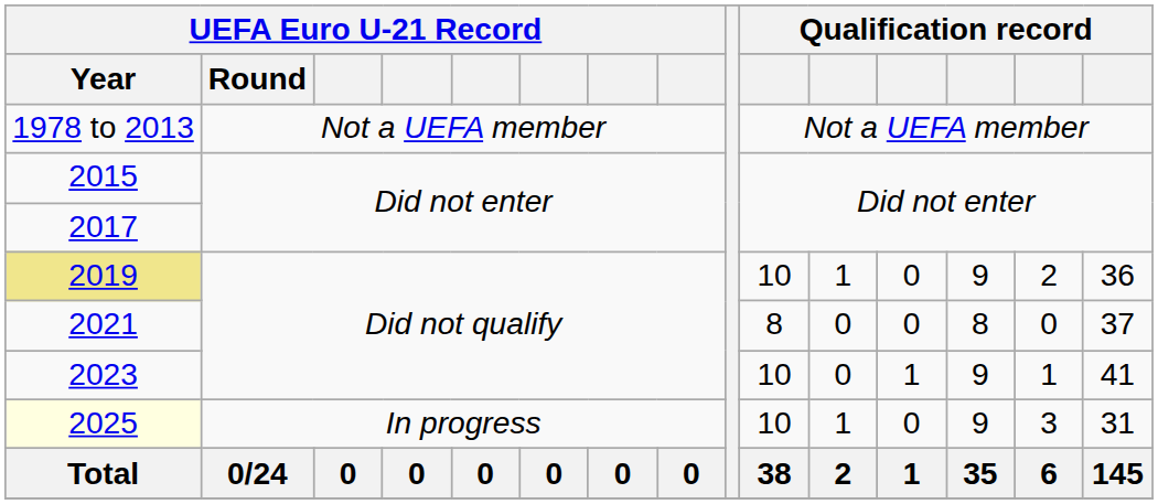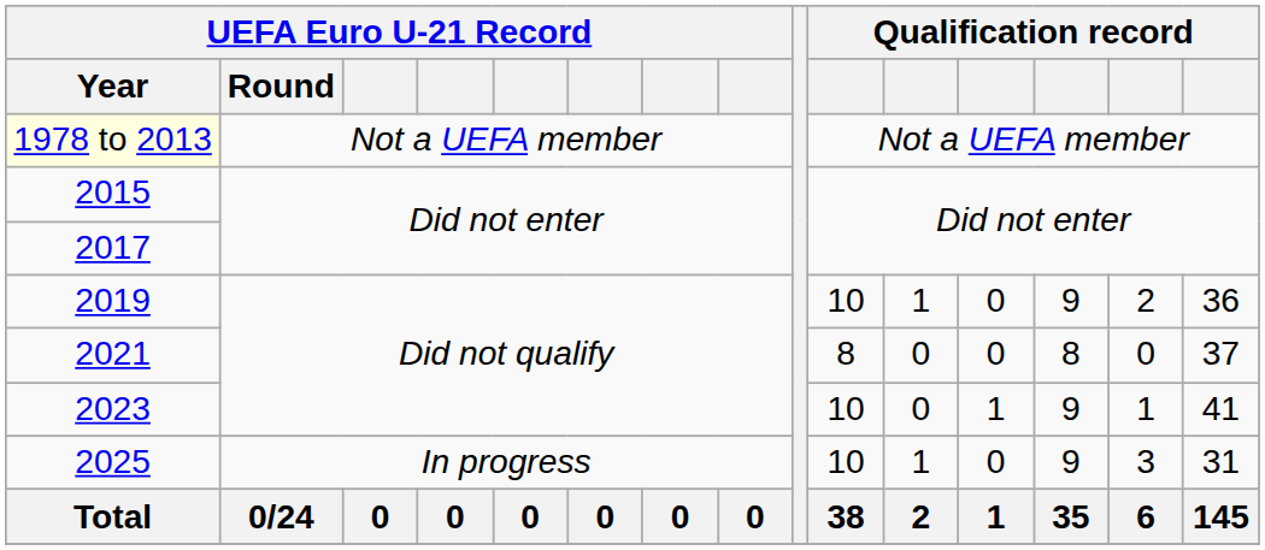1978 to 2013 | UEFA Euro U-21 Record / Year: no background -> lightyellow background
2019 | UEFA Euro U-21 Record / Year: khaki background -> no background
2025 | UEFA Euro U-21 Record / Year: lightyellow background -> no background
